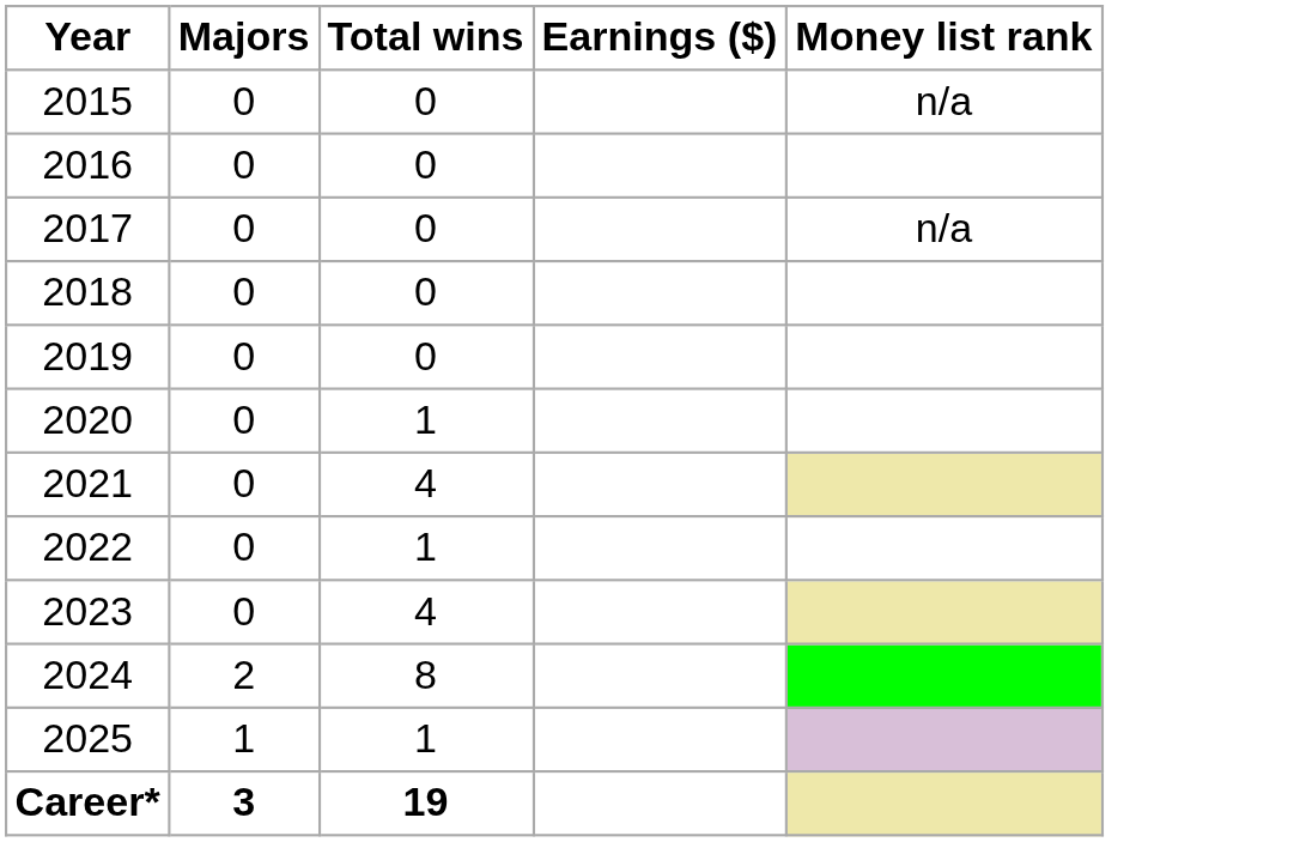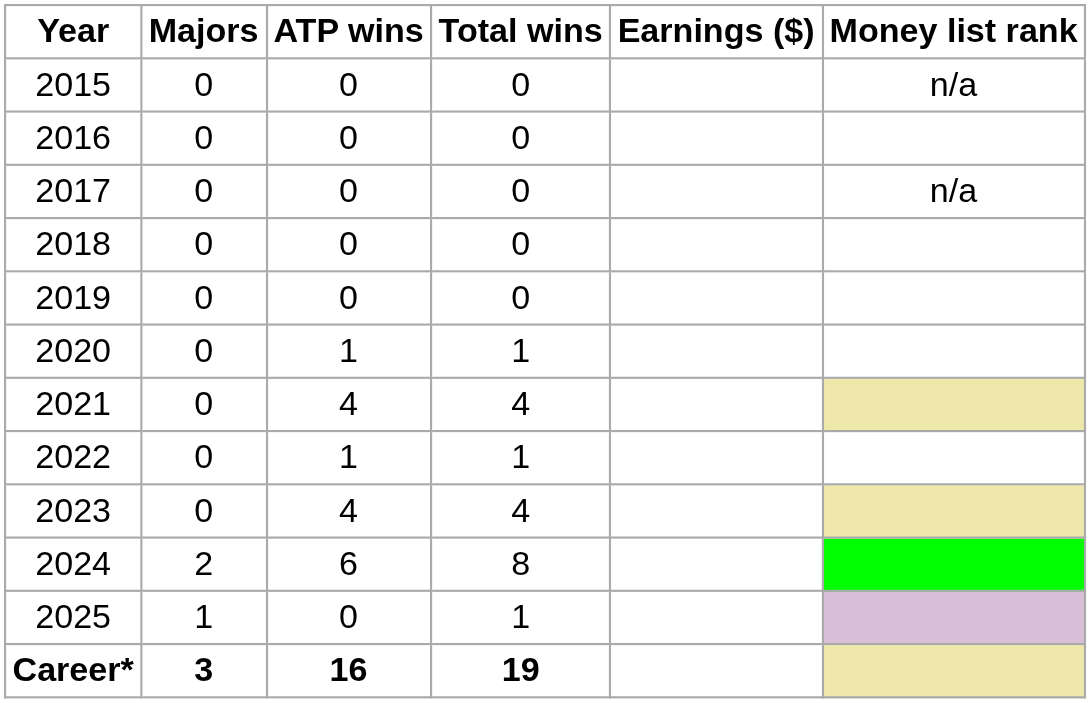+ column: ATP wins | 0 | 0 | 0 | 0 | 0 | 1 | 4 | 1 | 4 | 6 | 0 | 16
